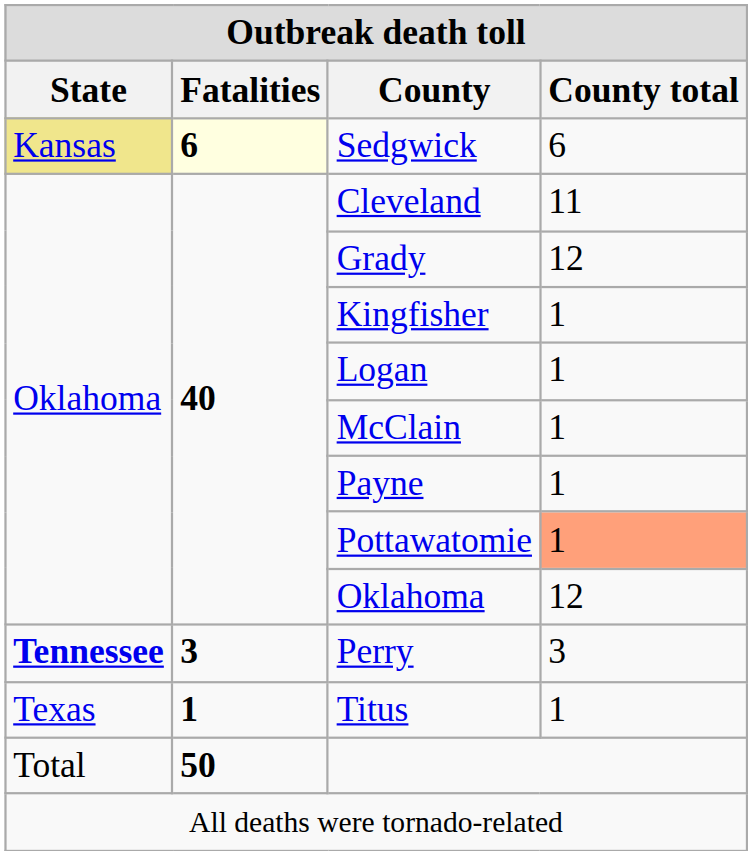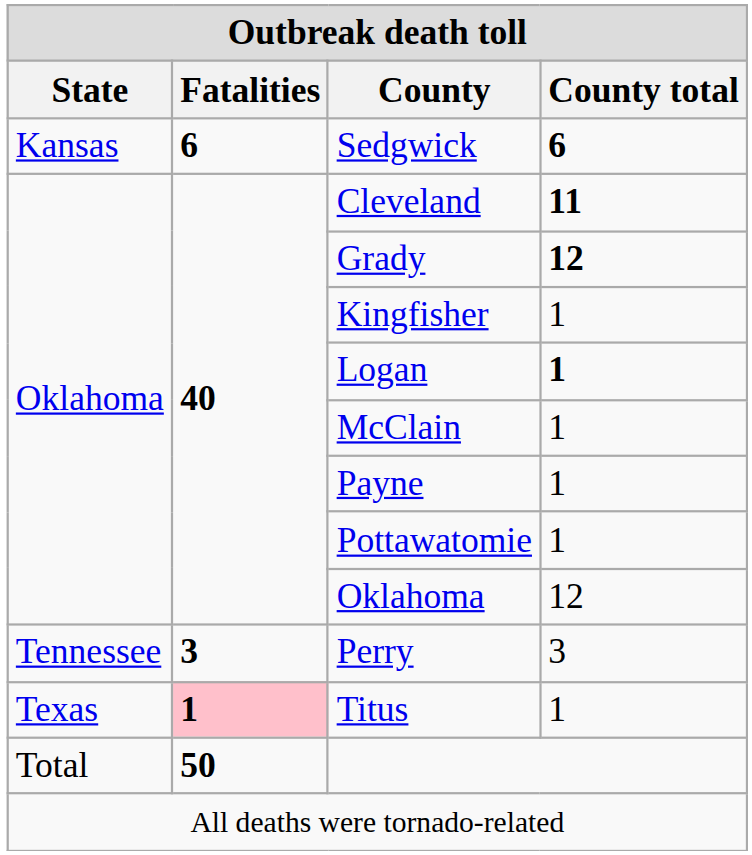Sedgwick | State: khaki background -> no background
Sedgwick | Fatalities: lightyellow background -> no background
Sedgwick | County total: normal -> bold
Cleveland | County total: normal -> bold
Grady | County total: normal -> bold
Logan | County total: normal -> bold
Pottawatomie | County total: lightsalmon background -> no background
Perry | State: bold -> normal
Titus | Fatalities: no background -> pink background
